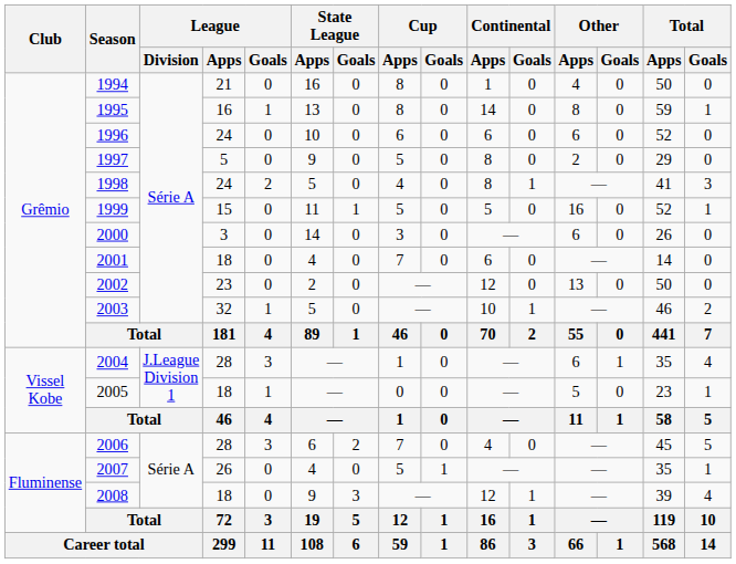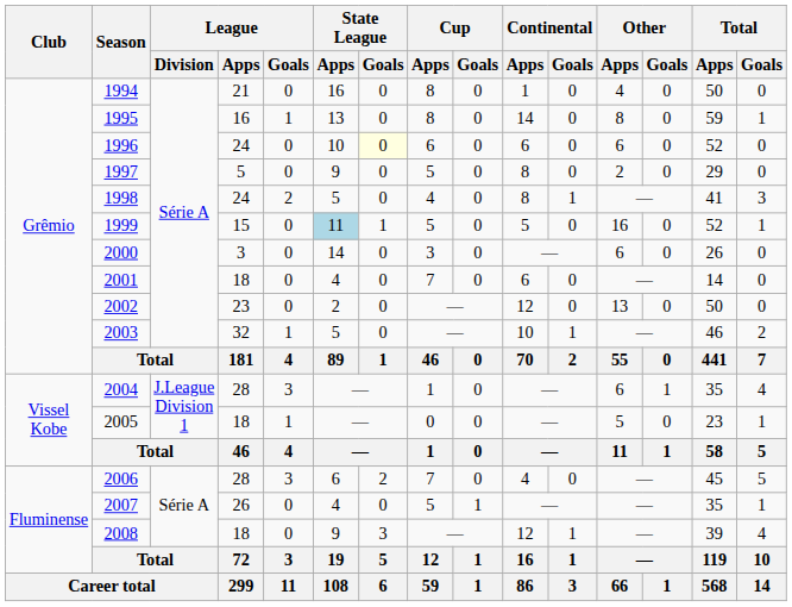1996 | State League / Goals: no background -> lightyellow background
1999 | State League / Apps: no background -> lightblue background
